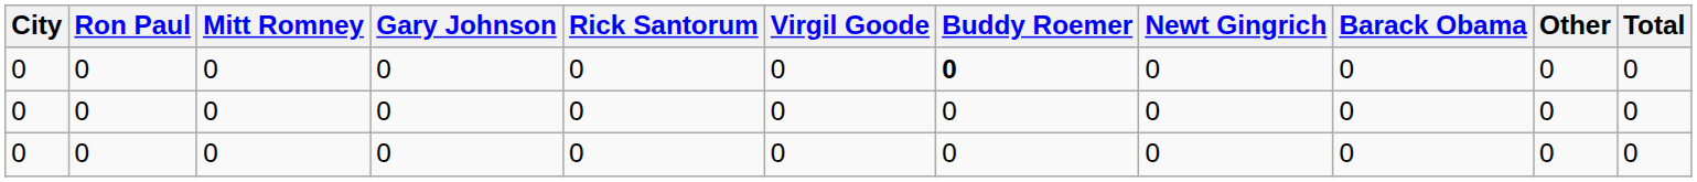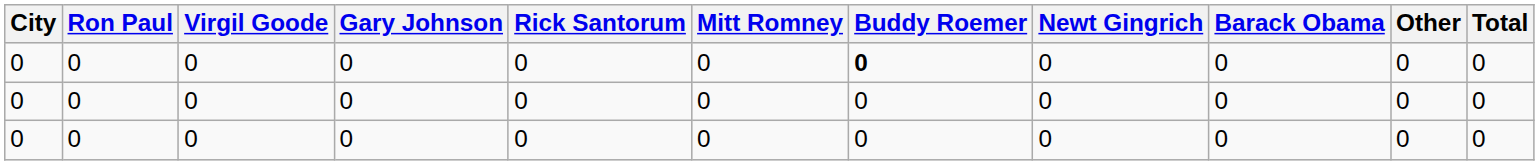columns swapped: Mitt Romney <-> Virgil Goode
